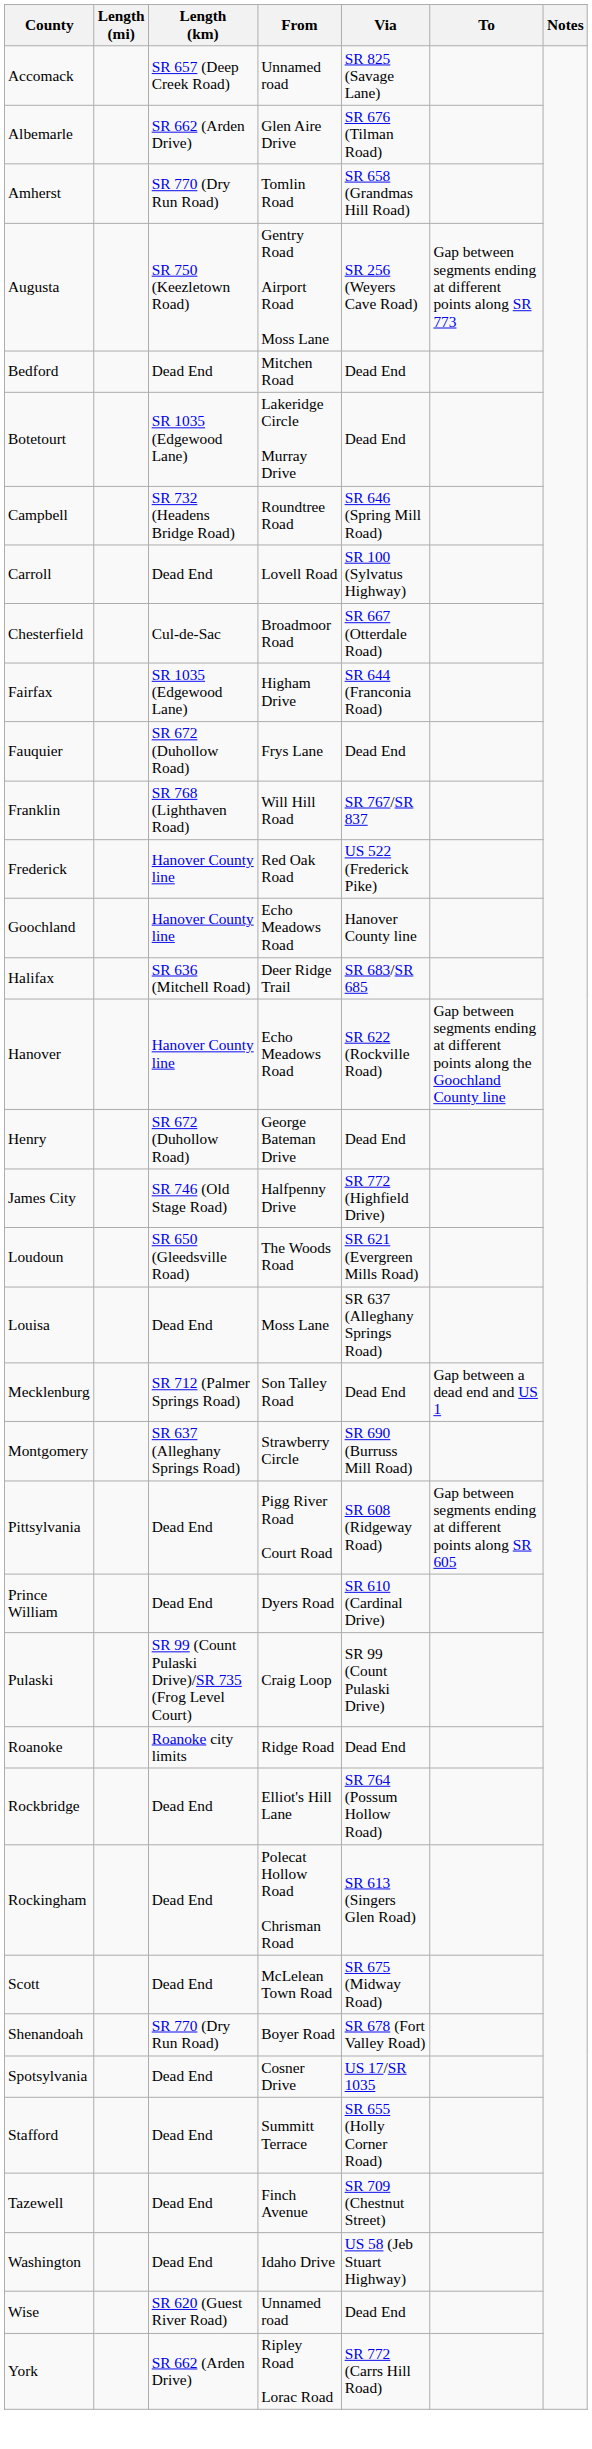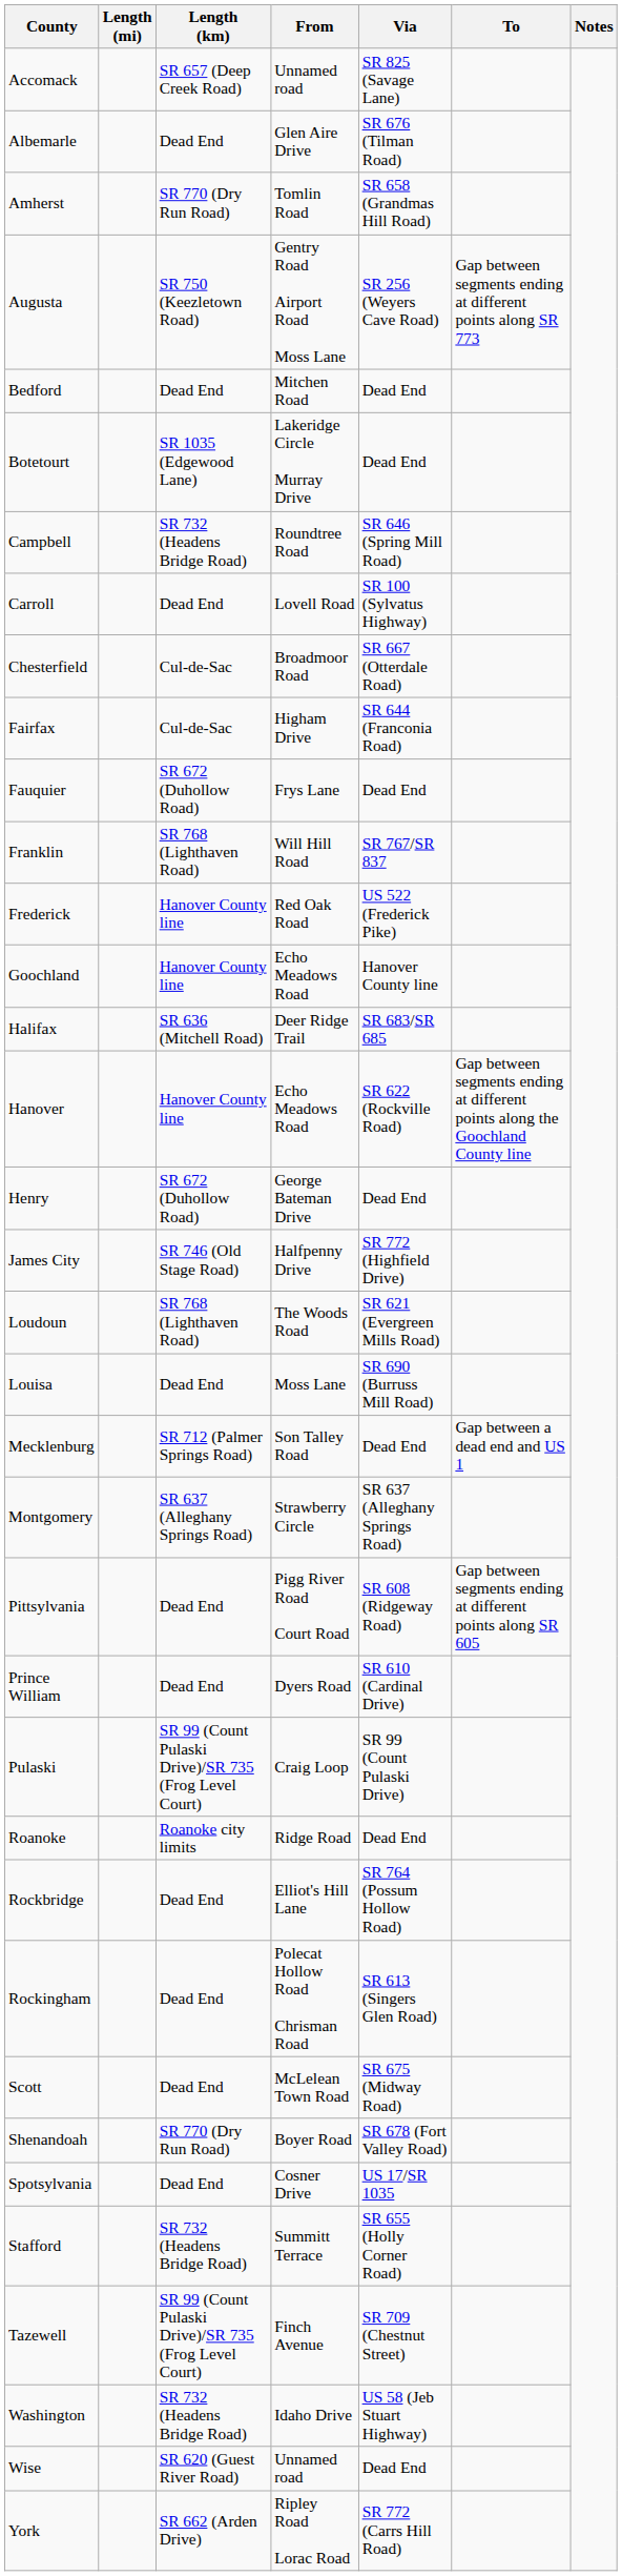Albemarle | Length (km): SR 662 (Arden Drive) -> Dead End
Fairfax | Length (km): SR 1035 (Edgewood Lane) -> Cul-de-Sac
Loudoun | Length (km): SR 650 (Gleedsville Road) -> SR 768 (Lighthaven Road)
Louisa | Via: SR 637 (Alleghany Springs Road) -> SR 690 (Burruss Mill Road)
Montgomery | Via: SR 690 (Burruss Mill Road) -> SR 637 (Alleghany Springs Road)
Stafford | Length (km): Dead End -> SR 732 (Headens Bridge Road)
Tazewell | Length (km): Dead End -> SR 99 (Count Pulaski Drive)/SR 735 (Frog Level Court)
Washington | Length (km): Dead End -> SR 732 (Headens Bridge Road)
